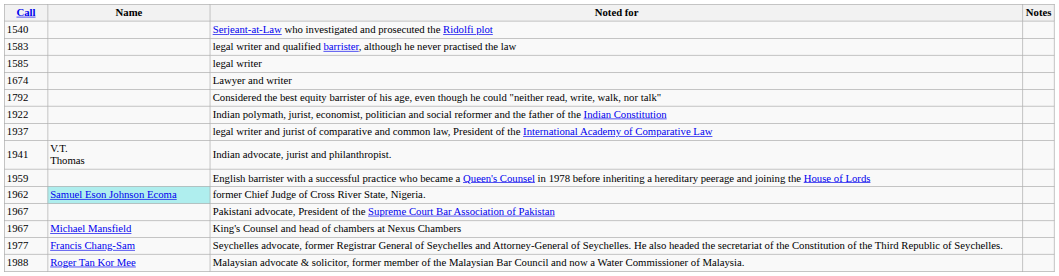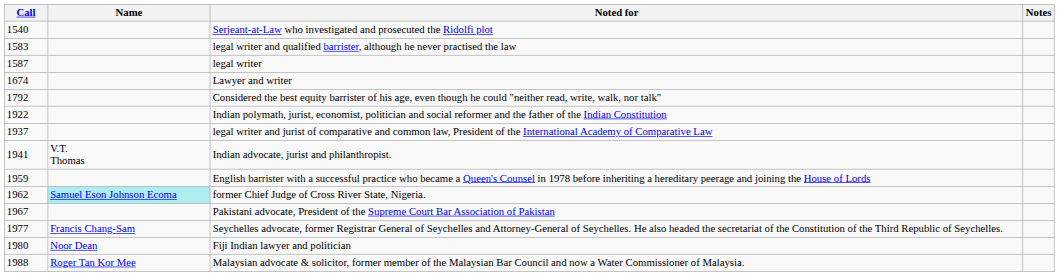legal writer | Call: 1585 -> 1587
- row: 1967 | Michael Mansfield | King's Counsel and head of chambers at Nexus Chambers
+ row: 1980 | Noor Dean | Fiji Indian lawyer and politician
